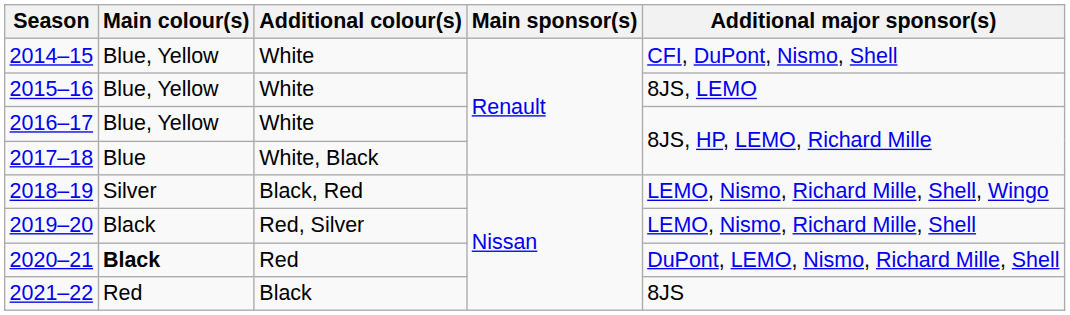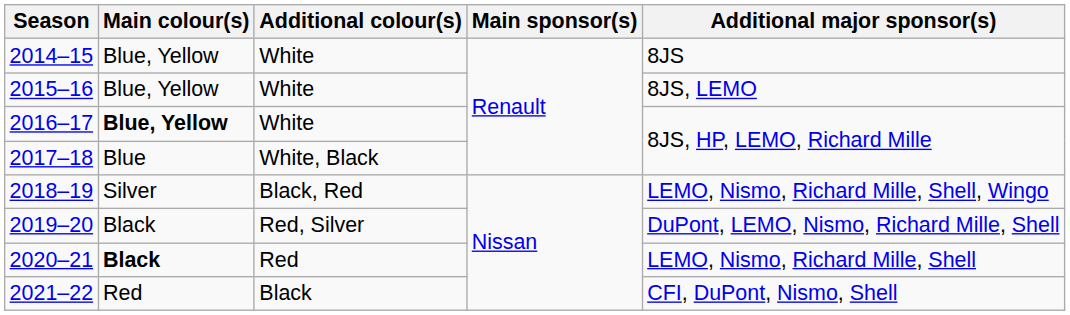2014–15 | Additional major sponsor(s): CFI, DuPont, Nismo, Shell -> 8JS
2016–17 | Main colour(s): normal -> bold
2019–20 | Additional major sponsor(s): LEMO, Nismo, Richard Mille, Shell -> DuPont, LEMO, Nismo, Richard Mille, Shell
2020–21 | Additional major sponsor(s): DuPont, LEMO, Nismo, Richard Mille, Shell -> LEMO, Nismo, Richard Mille, Shell
2021–22 | Additional major sponsor(s): 8JS -> CFI, DuPont, Nismo, Shell
